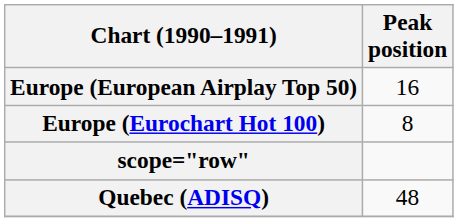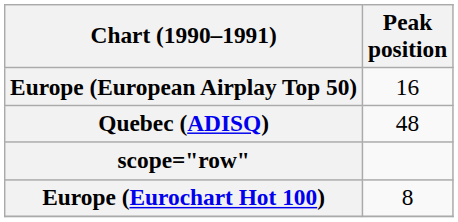rows swapped: Europe (Eurochart Hot 100) <-> Quebec (ADISQ)
